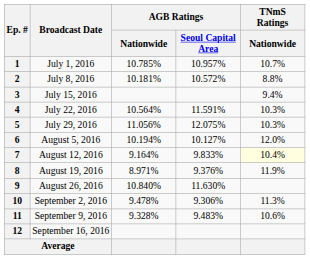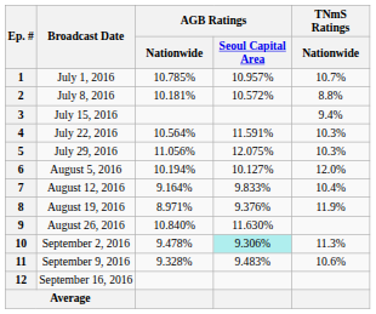7 | TNmS Ratings / Nationwide: lightyellow background -> no background
10 | AGB Ratings / Seoul Capital Area: no background -> paleturquoise background
